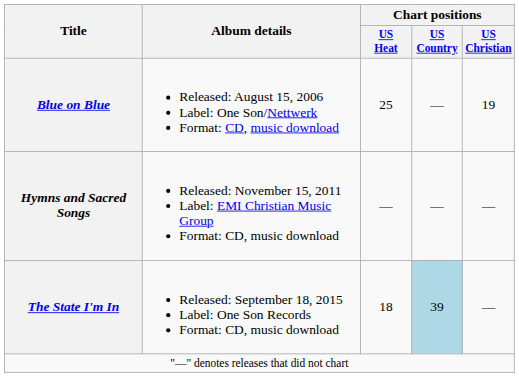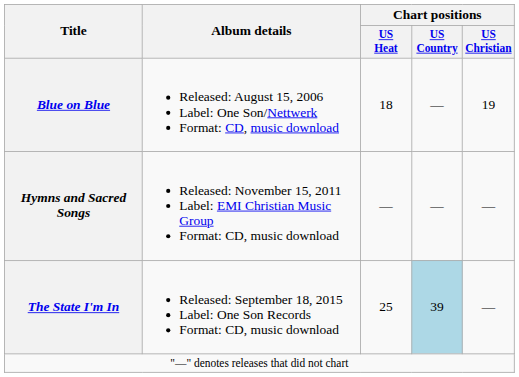Blue on Blue | Chart positions / US Heat: 25 -> 18
The State I'm In | Chart positions / US Heat: 18 -> 25
